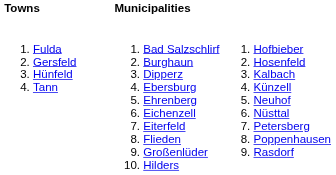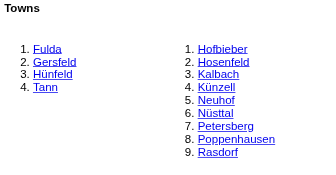- column: Municipalities | Bad Salzschlirf Burghaun Dipperz Ebersburg Ehrenberg Eichenzell Eiterfeld Flieden Großenlüder Hilders
